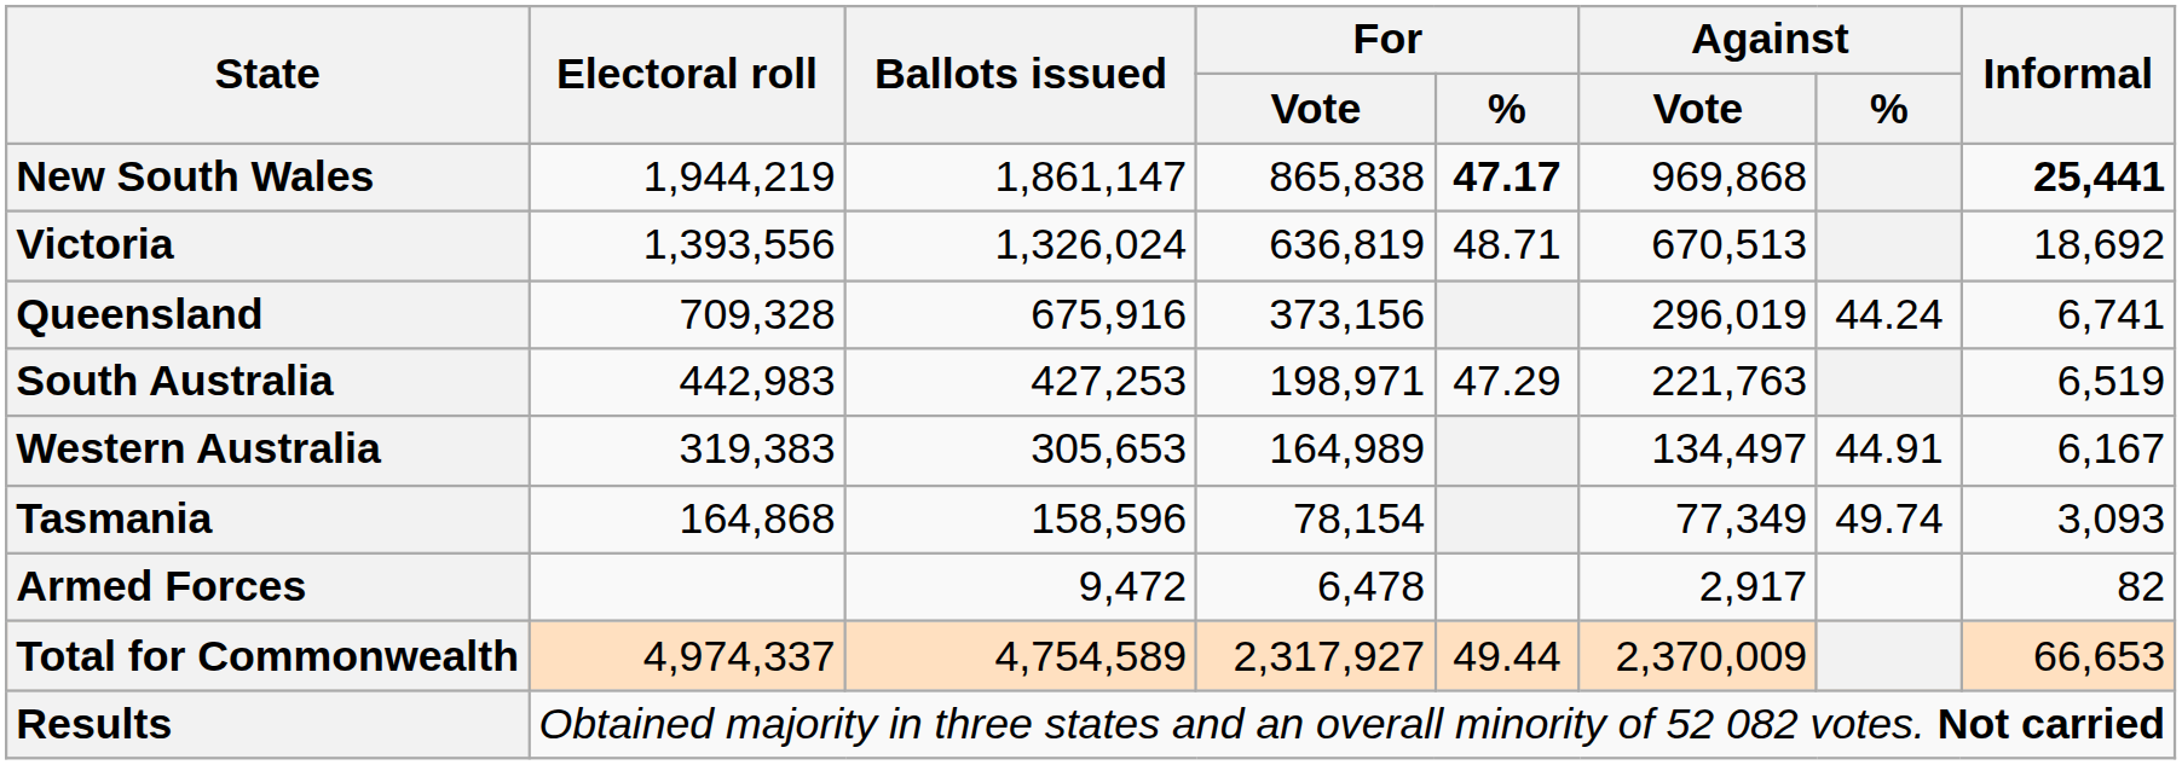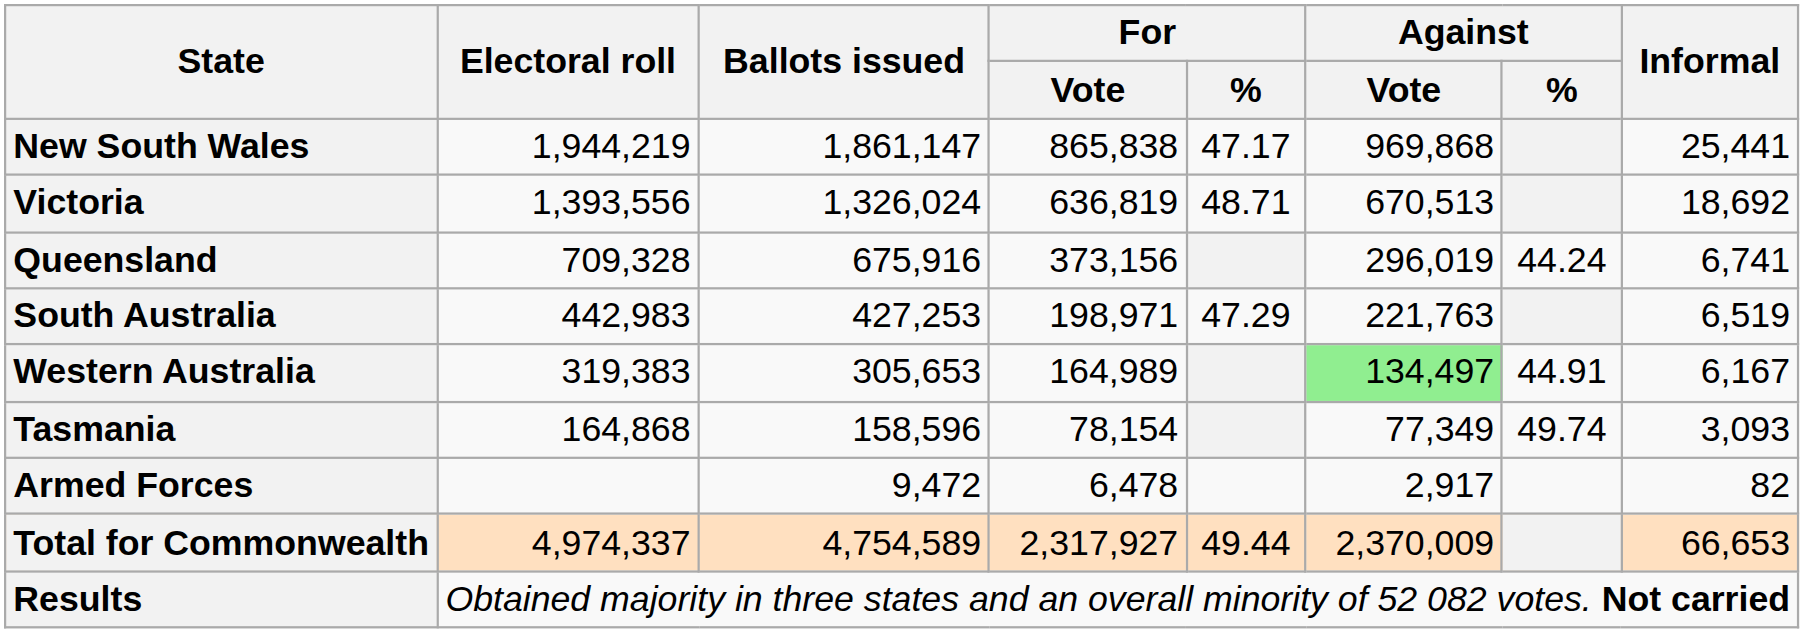New South Wales | For / %: bold -> normal
New South Wales | Informal: bold -> normal
Western Australia | Against / Vote: no background -> lightgreen background
